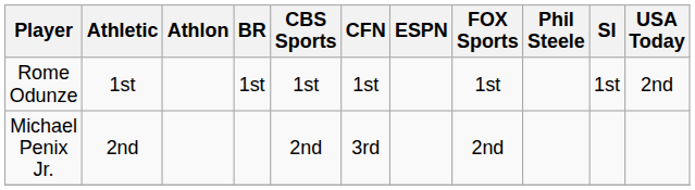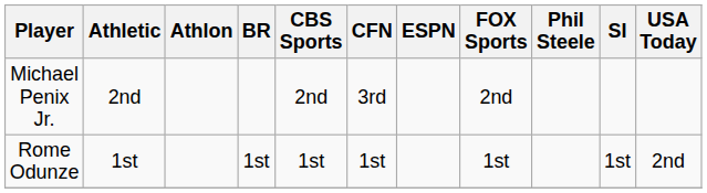rows swapped: Michael Penix Jr. <-> Rome Odunze
